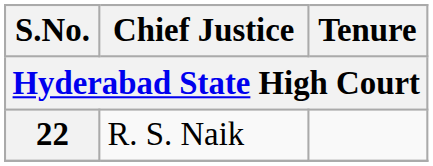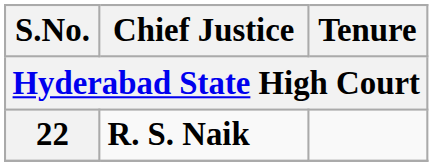22 | Chief Justice: normal -> bold
